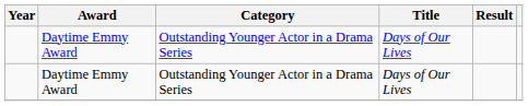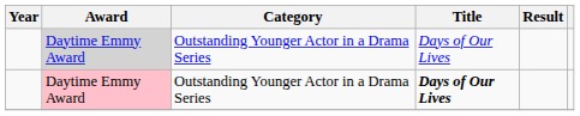row 2 | Award: no background -> lightgrey background
row 3 | Award: no background -> pink background
row 3 | Title: normal -> bold
